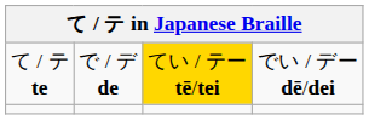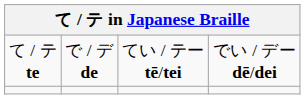て / テ te | column 3: gold background -> no background
